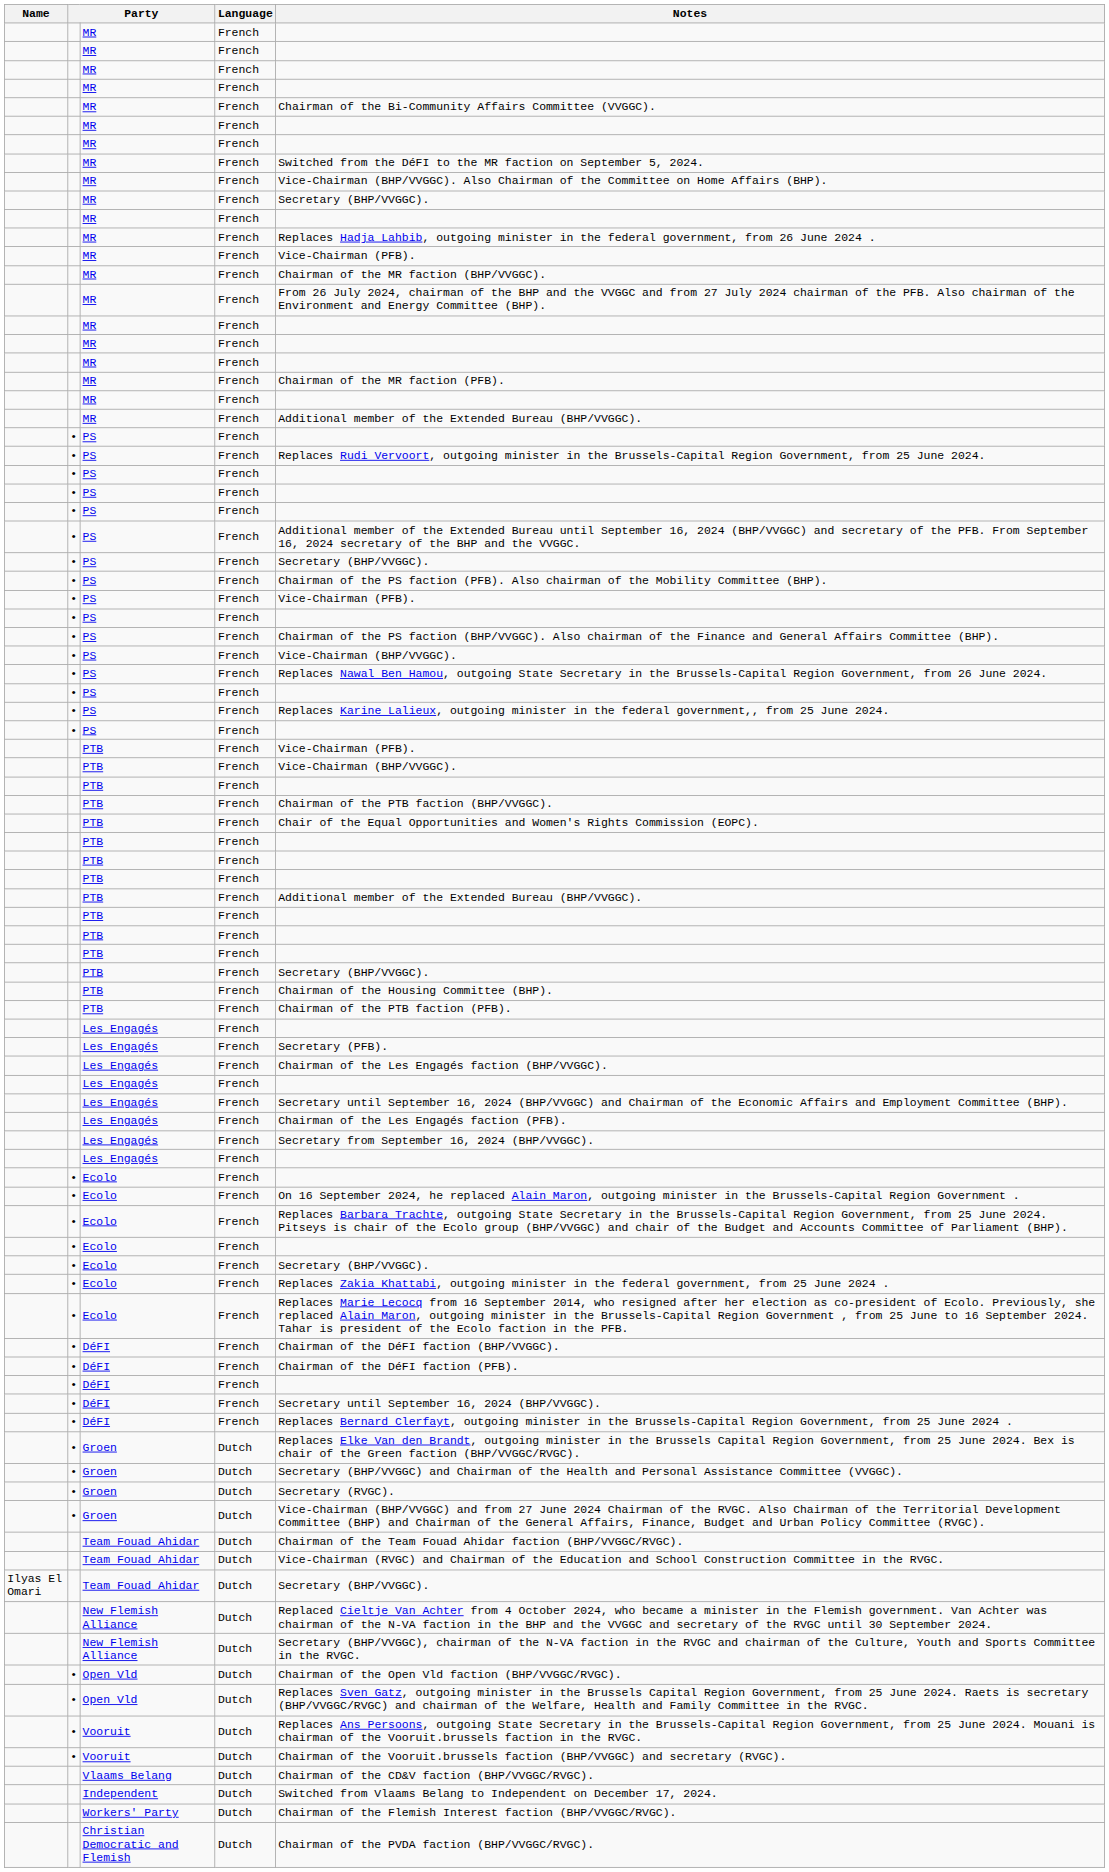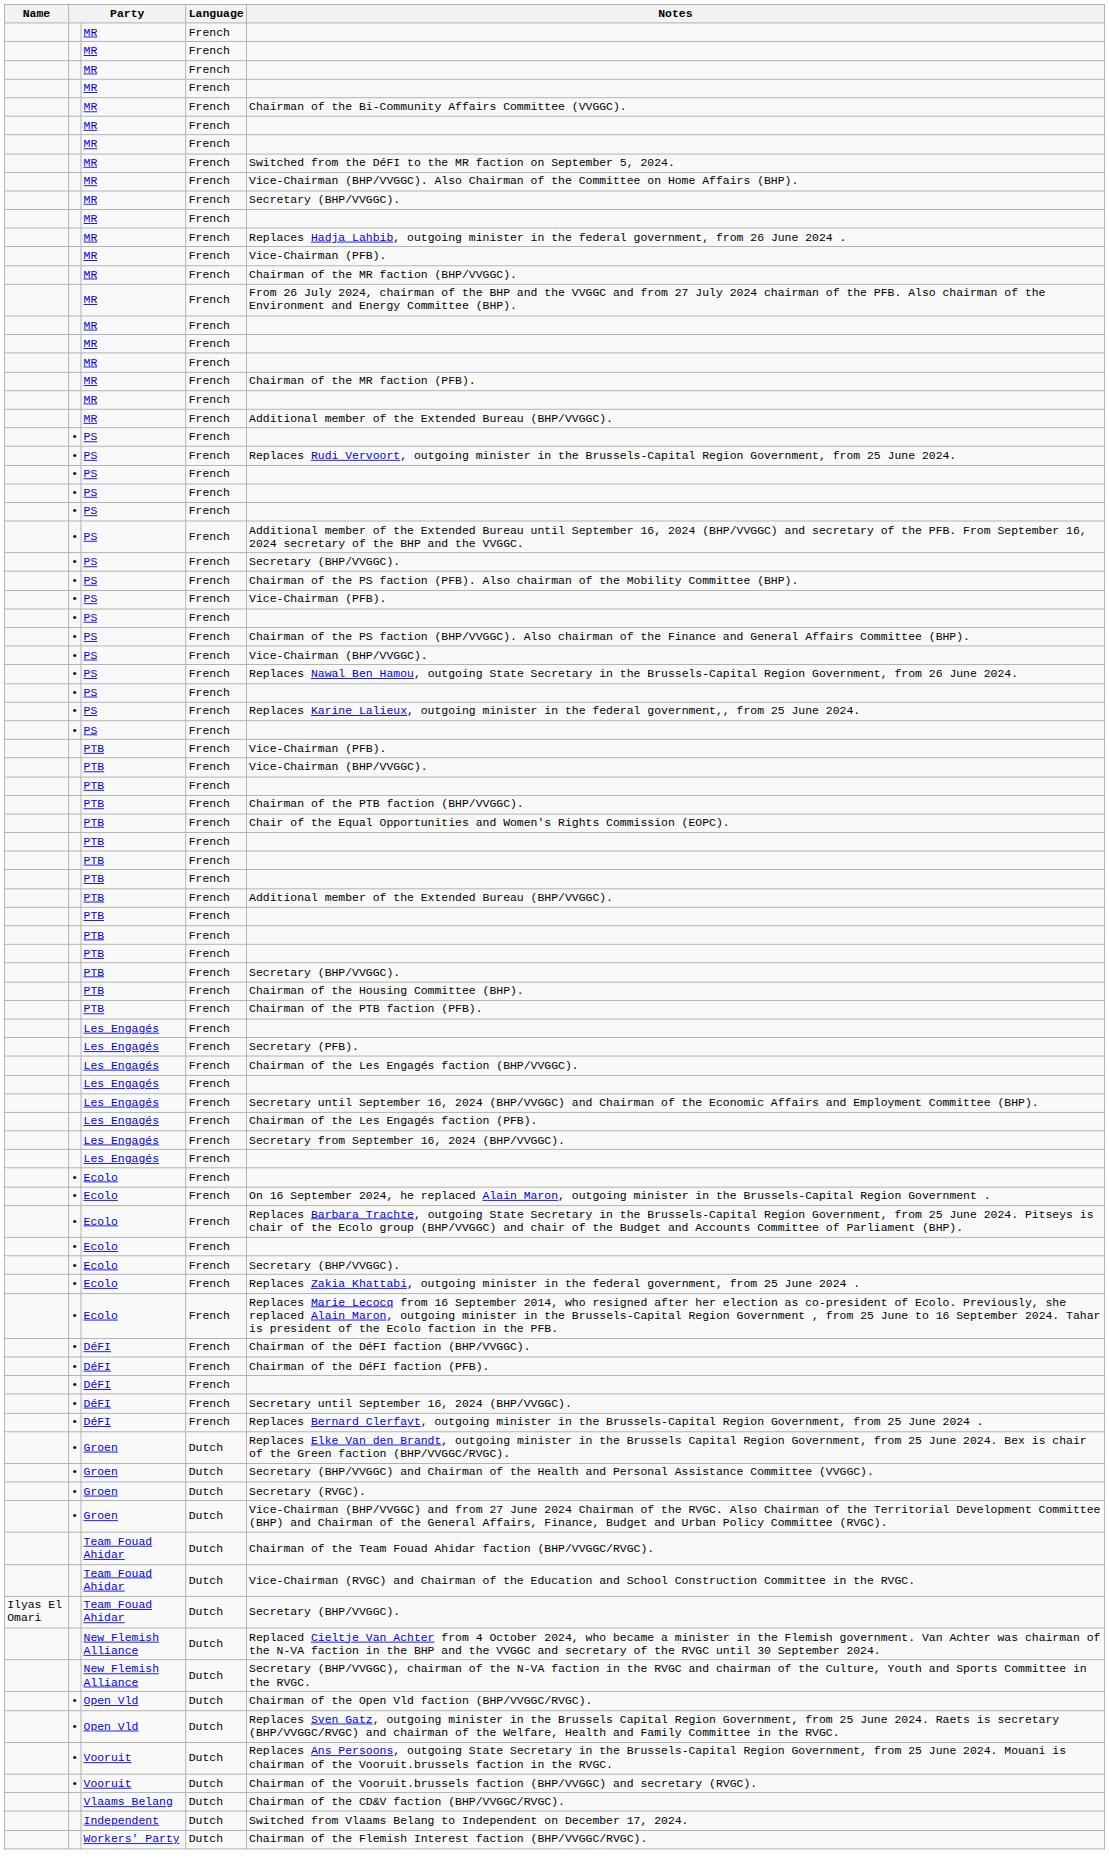- row: Christian Democratic and Flemish | Dutch | Chairman of the PVDA faction (BHP/VVGGC/RVGC).
